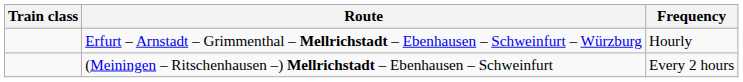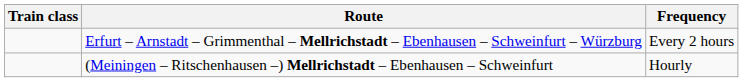row 2 | Frequency: Hourly -> Every 2 hours
row 3 | Frequency: Every 2 hours -> Hourly
